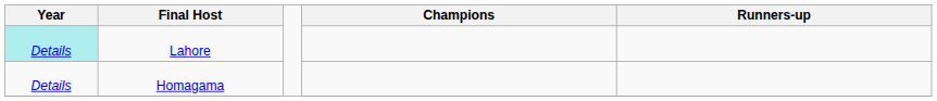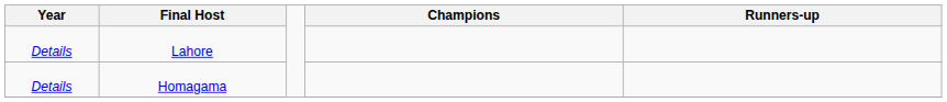Lahore | Year: paleturquoise background -> no background
